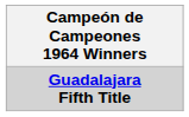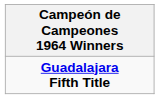row 2 | column 1: lightgrey background -> no background
